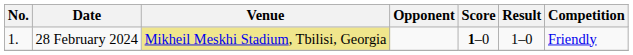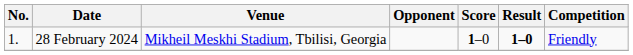28 February 2024 | Venue: khaki background -> no background
28 February 2024 | Result: normal -> bold
